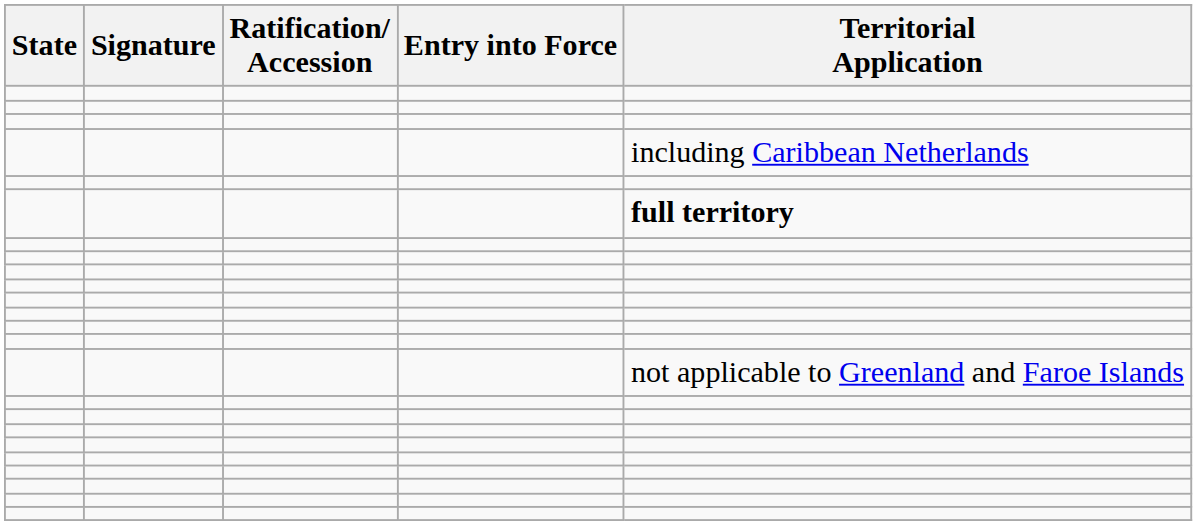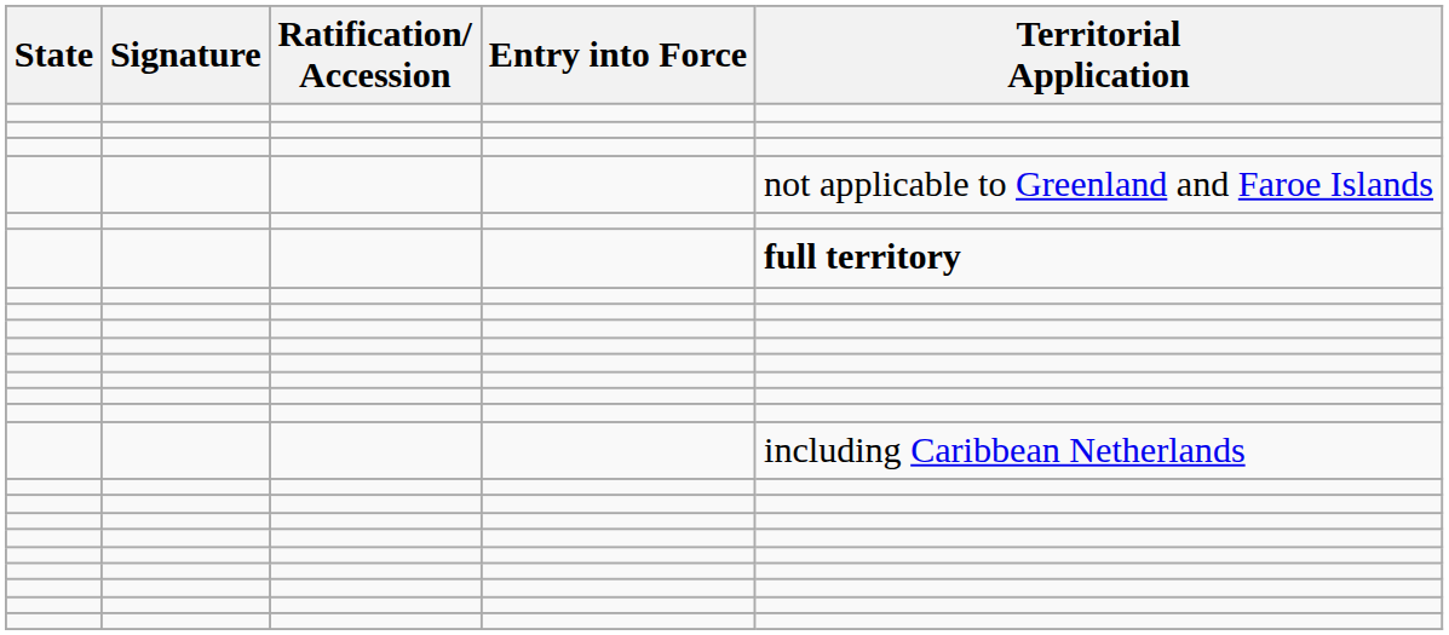row 5 | Territorial Application: including Caribbean Netherlands -> not applicable to Greenland and Faroe Islands
row 16 | Territorial Application: not applicable to Greenland and Faroe Islands -> including Caribbean Netherlands
